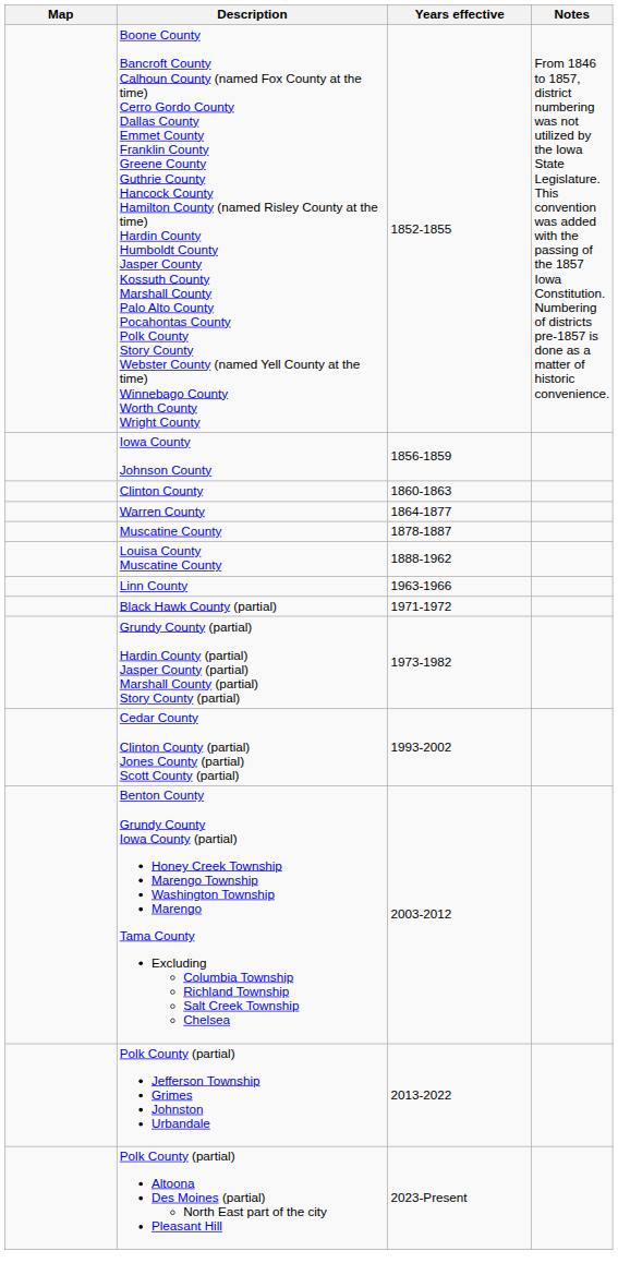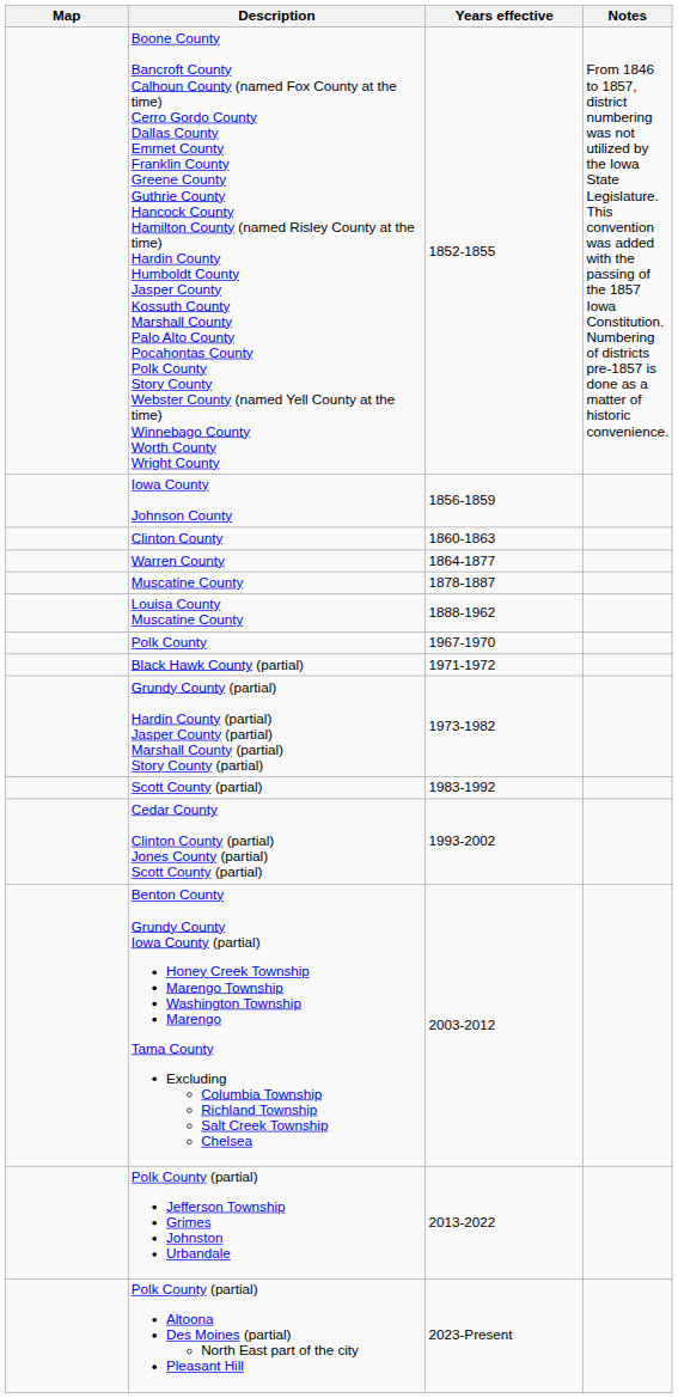- row: Linn County | 1963-1966
+ row: Polk County | 1967-1970
+ row: Scott County (partial) | 1983-1992
